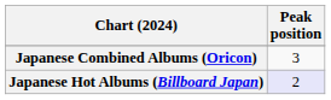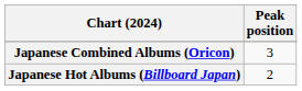Japanese Hot Albums (Billboard Japan) | Peak position: lavender background -> no background
